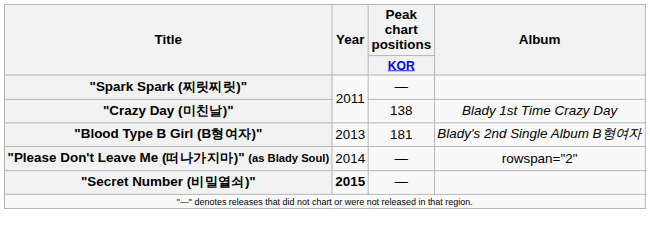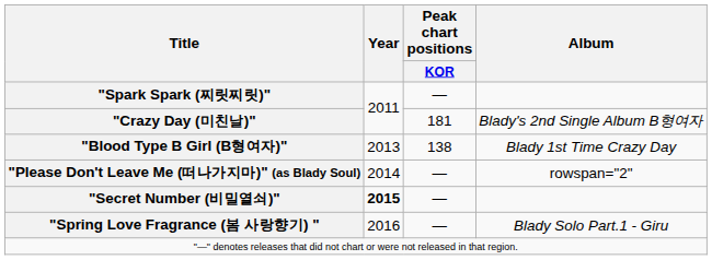"Crazy Day (미친날)" | Peak chart positions / KOR: 138 -> 181
"Crazy Day (미친날)" | Album: Blady 1st Time Crazy Day -> Blady's 2nd Single Album B형여자
"Blood Type B Girl (B형여자)" | Peak chart positions / KOR: 181 -> 138
"Blood Type B Girl (B형여자)" | Album: Blady's 2nd Single Album B형여자 -> Blady 1st Time Crazy Day
+ row: "Spring Love Fragrance (봄 사랑향기) " | 2016 | — | Blady Solo Part.1 - Giru
